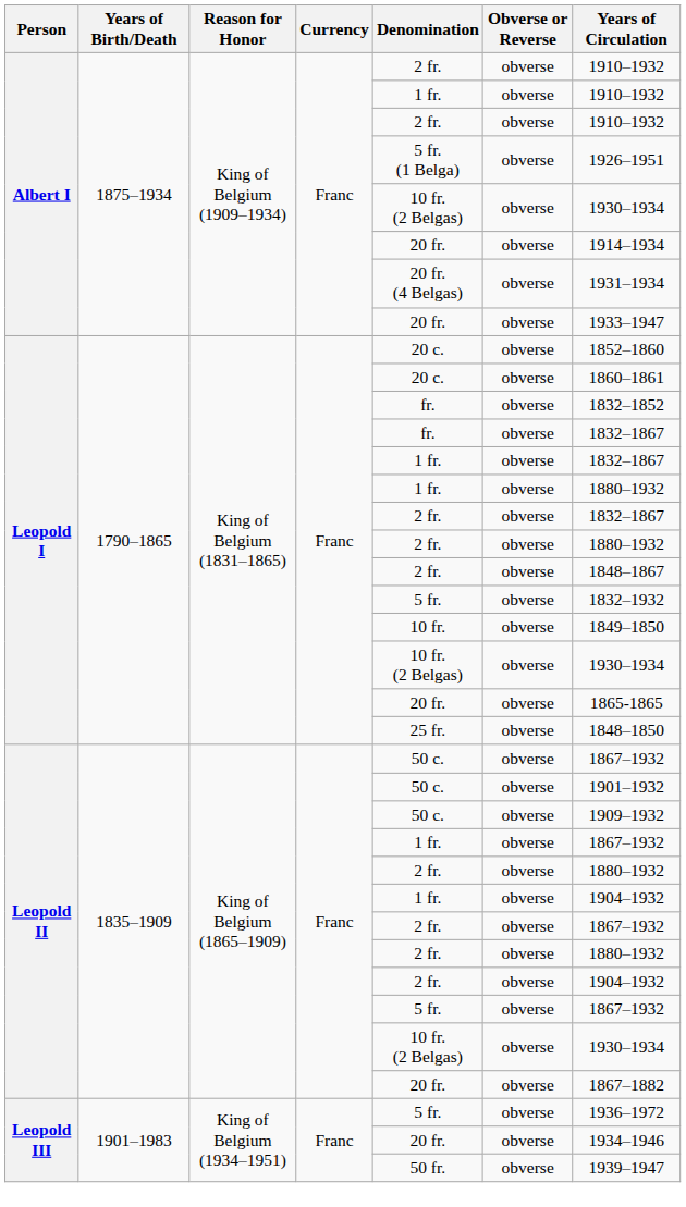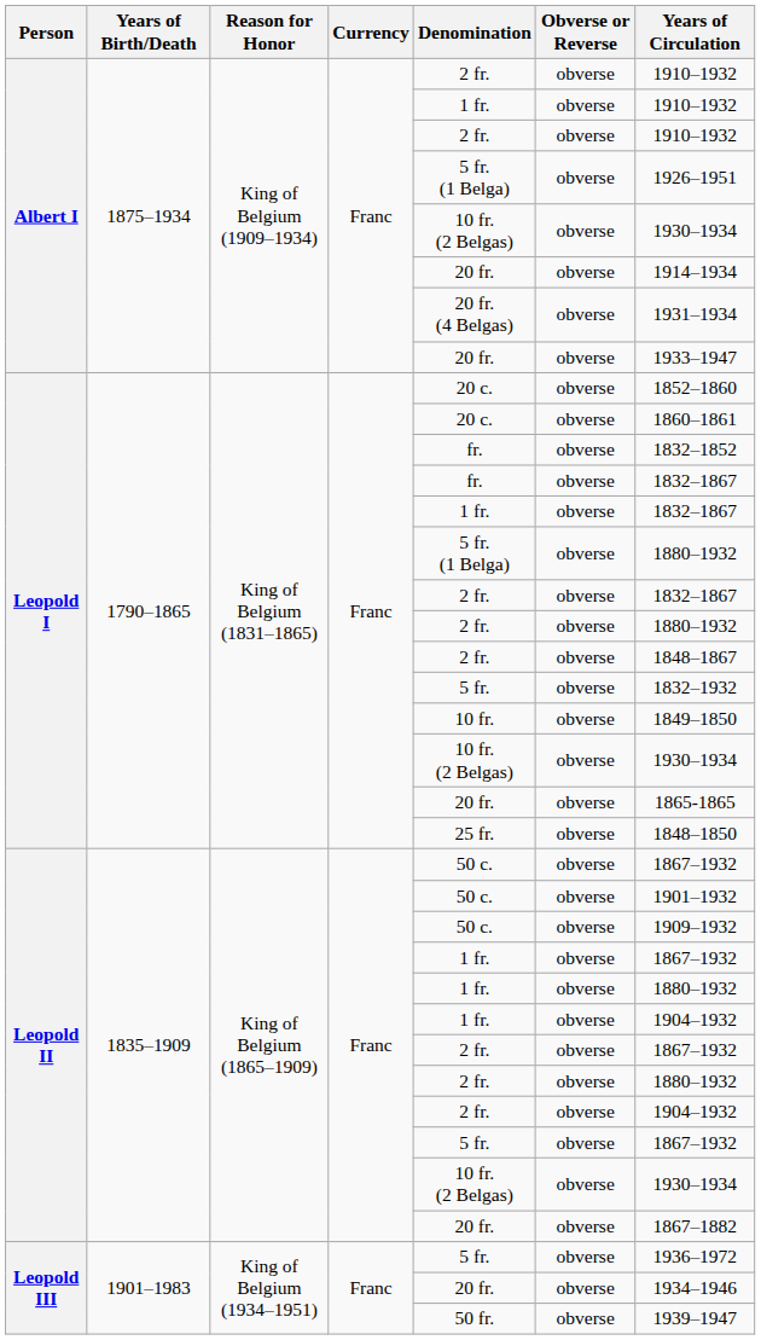row 15 | Denomination: 1 fr. -> 5 fr. (1 Belga)
row 28 | Denomination: 2 fr. -> 1 fr.
